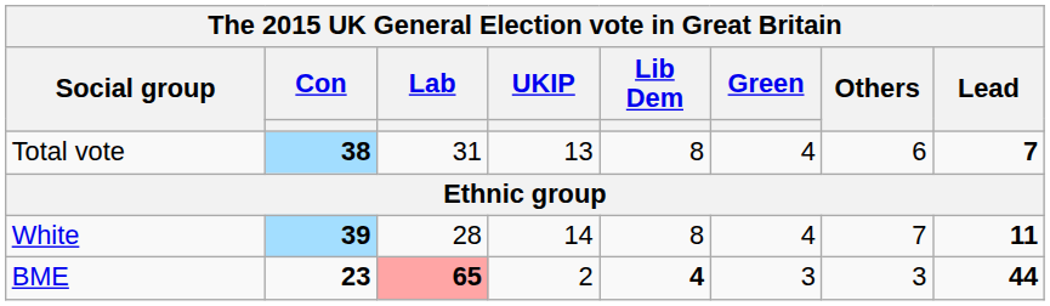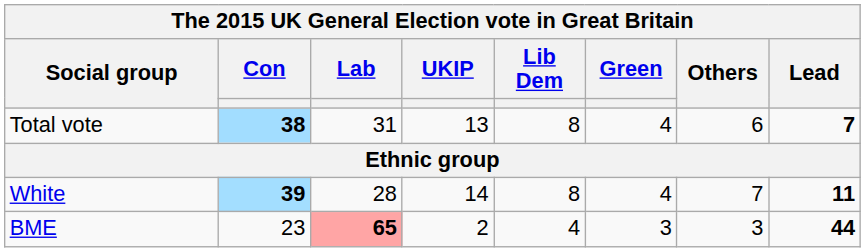BME | Con: bold -> normal
BME | Lib Dem: bold -> normal
